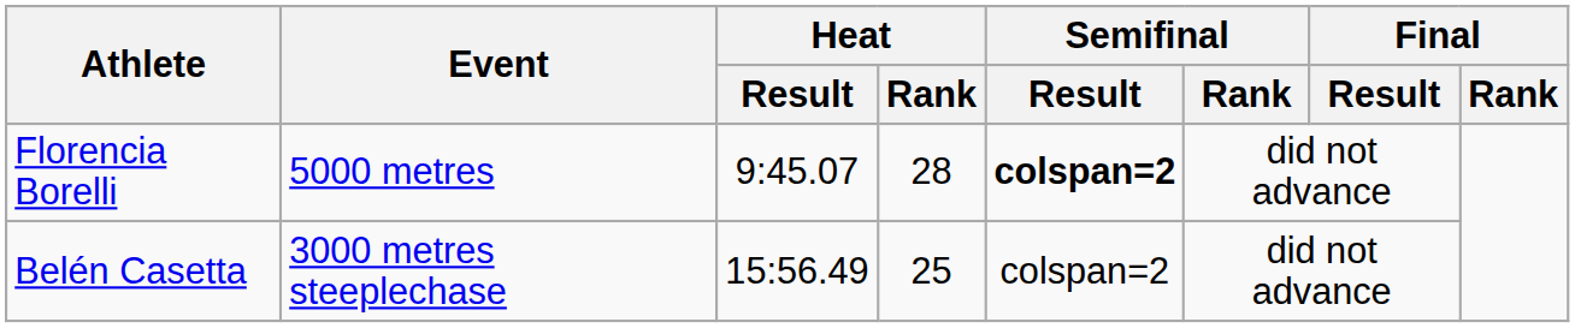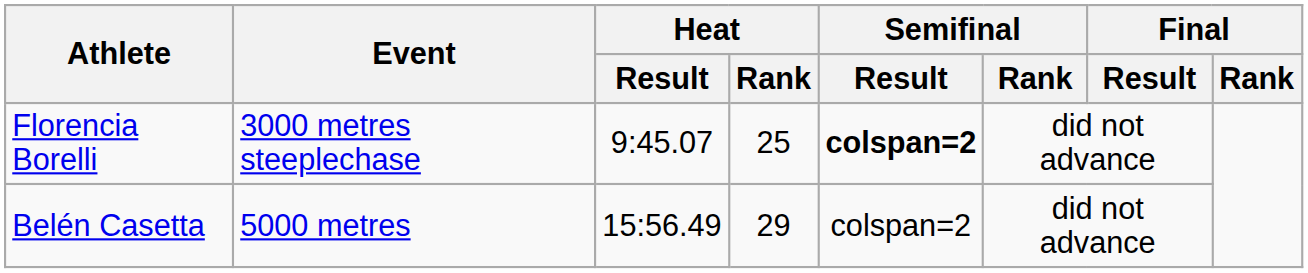Florencia Borelli | Event: 5000 metres -> 3000 metres steeplechase
Florencia Borelli | Heat / Rank: 28 -> 25
Belén Casetta | Event: 3000 metres steeplechase -> 5000 metres
Belén Casetta | Heat / Rank: 25 -> 29
